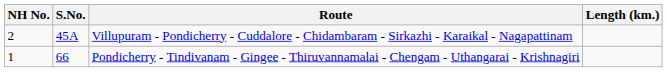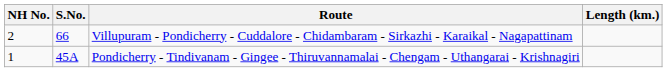row 2 | S.No.: 45A -> 66
row 3 | S.No.: 66 -> 45A
